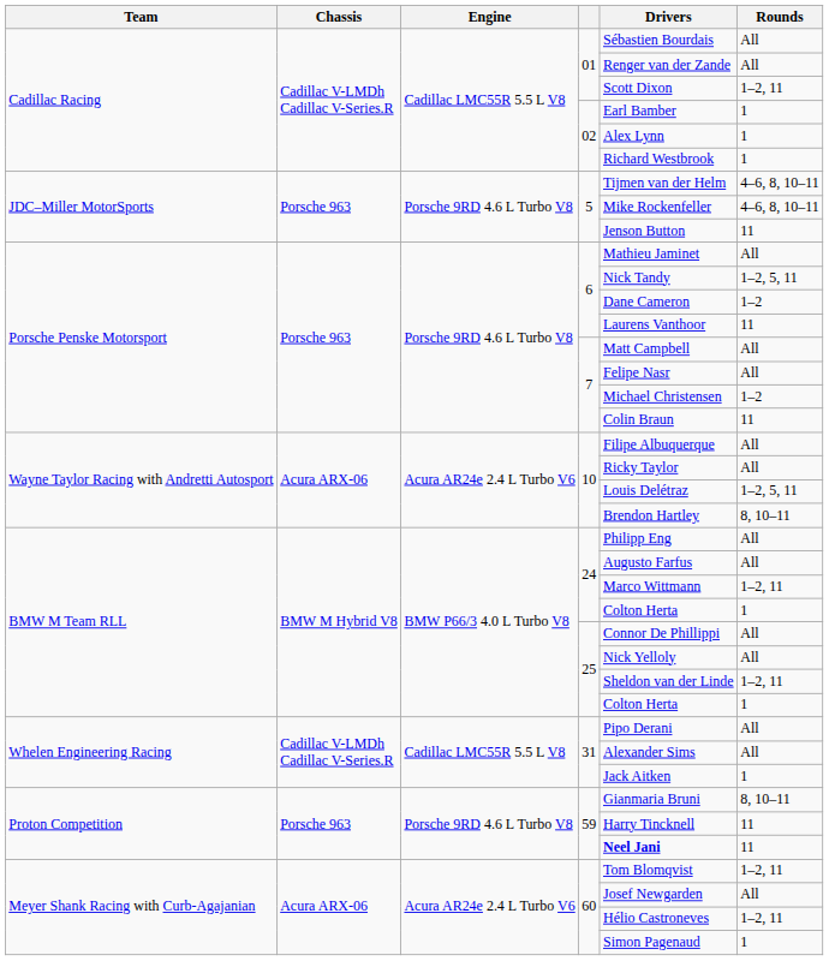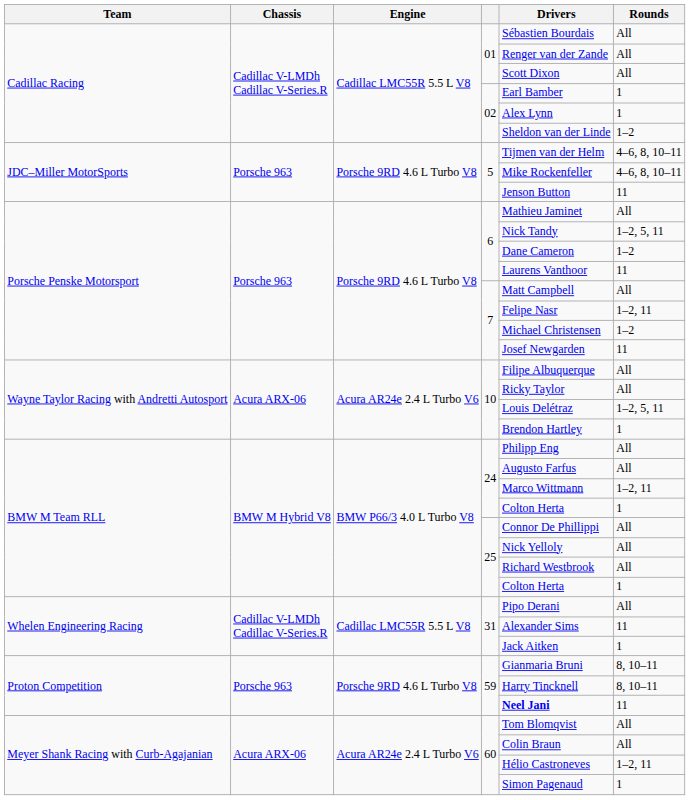row 4 | Rounds: 1–2, 11 -> All
row 7 | Drivers: Richard Westbrook -> Sheldon van der Linde
row 7 | Rounds: 1 -> 1–2
row 16 | Rounds: All -> 1–2, 11
row 18 | Drivers: Colin Braun -> Josef Newgarden
row 22 | Rounds: 8, 10–11 -> 1
row 29 | Drivers: Sheldon van der Linde -> Richard Westbrook
row 29 | Rounds: 1–2, 11 -> All
row 32 | Rounds: All -> 11
row 35 | Rounds: 11 -> 8, 10–11
row 37 | Rounds: 1–2, 11 -> All
row 38 | Drivers: Josef Newgarden -> Colin Braun
